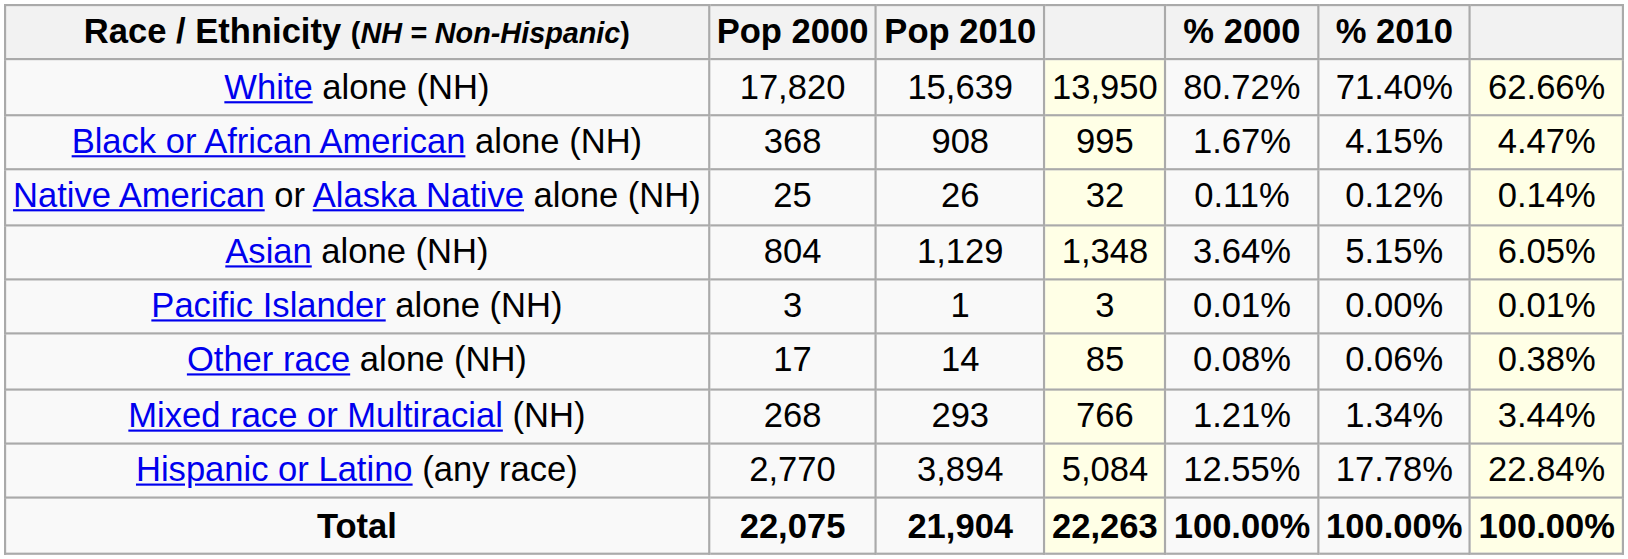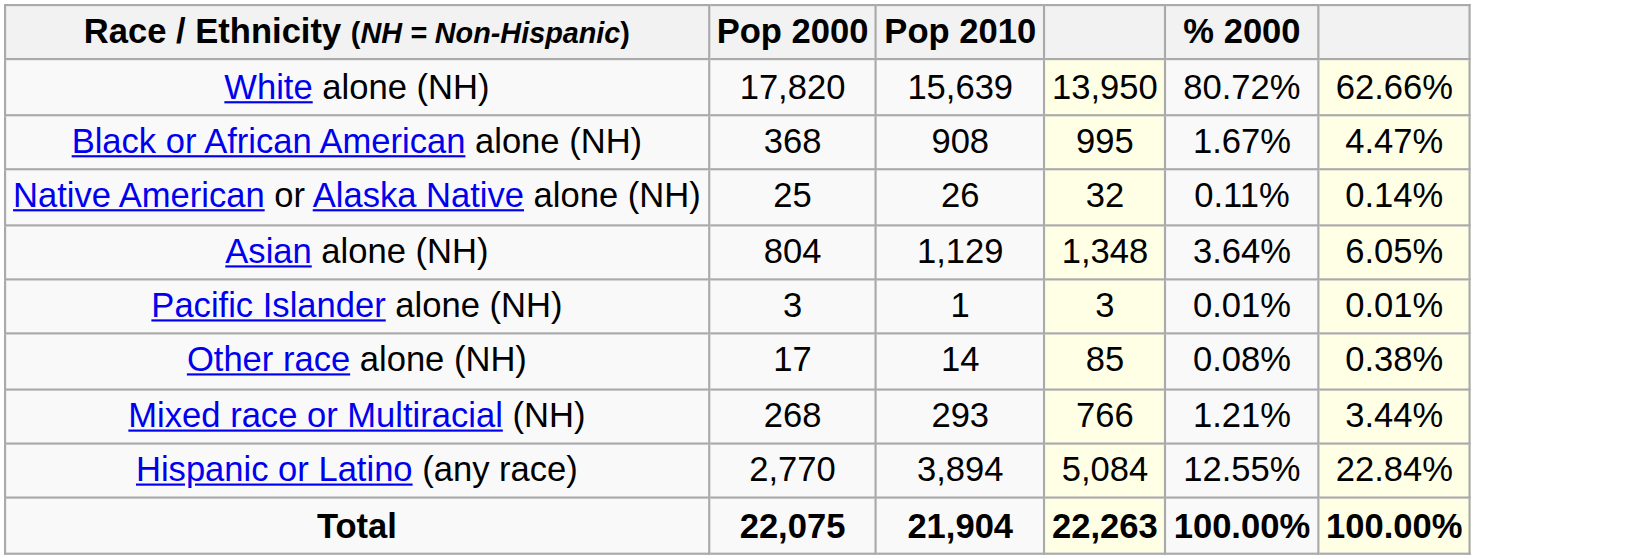- column: % 2010 | 71.40% | 4.15% | 0.12% | 5.15% | 0.00% | 0.06% | 1.34% | 17.78% | 100.00%
